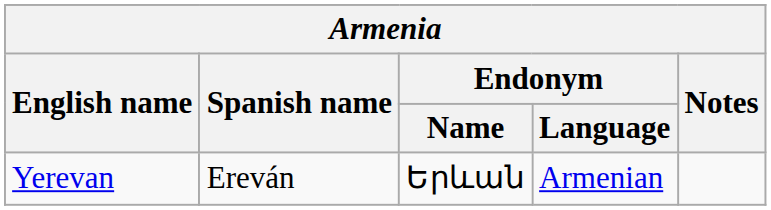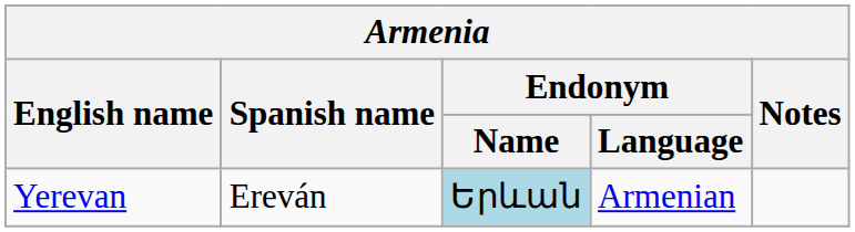Yerevan | Endonym / Name: no background -> lightblue background
